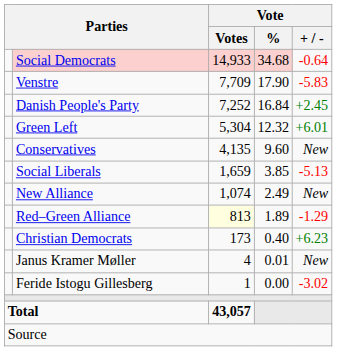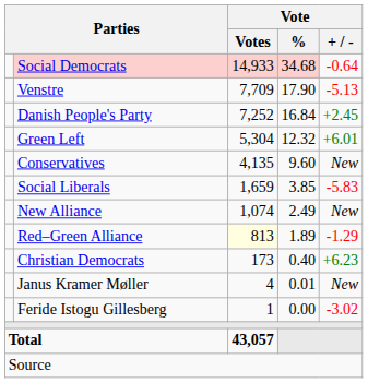Venstre | Vote / + / -: -5.83 -> -5.13
Social Liberals | Vote / + / -: -5.13 -> -5.83
